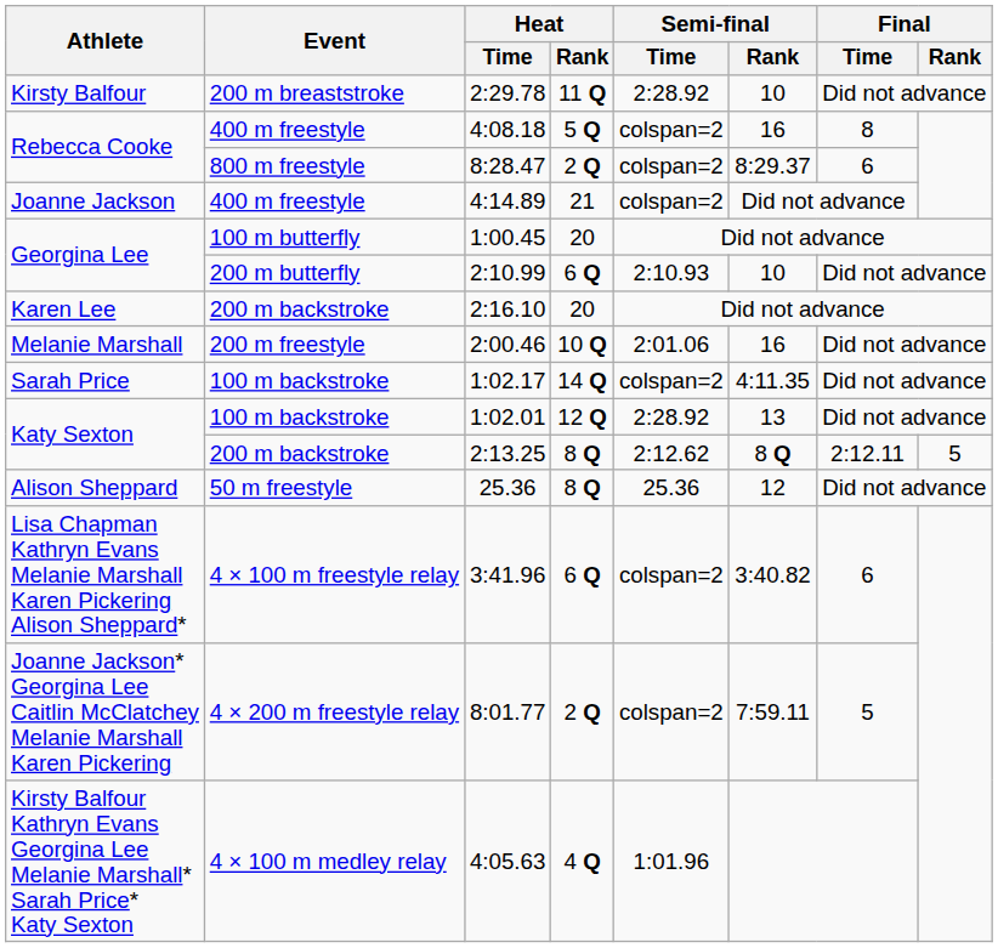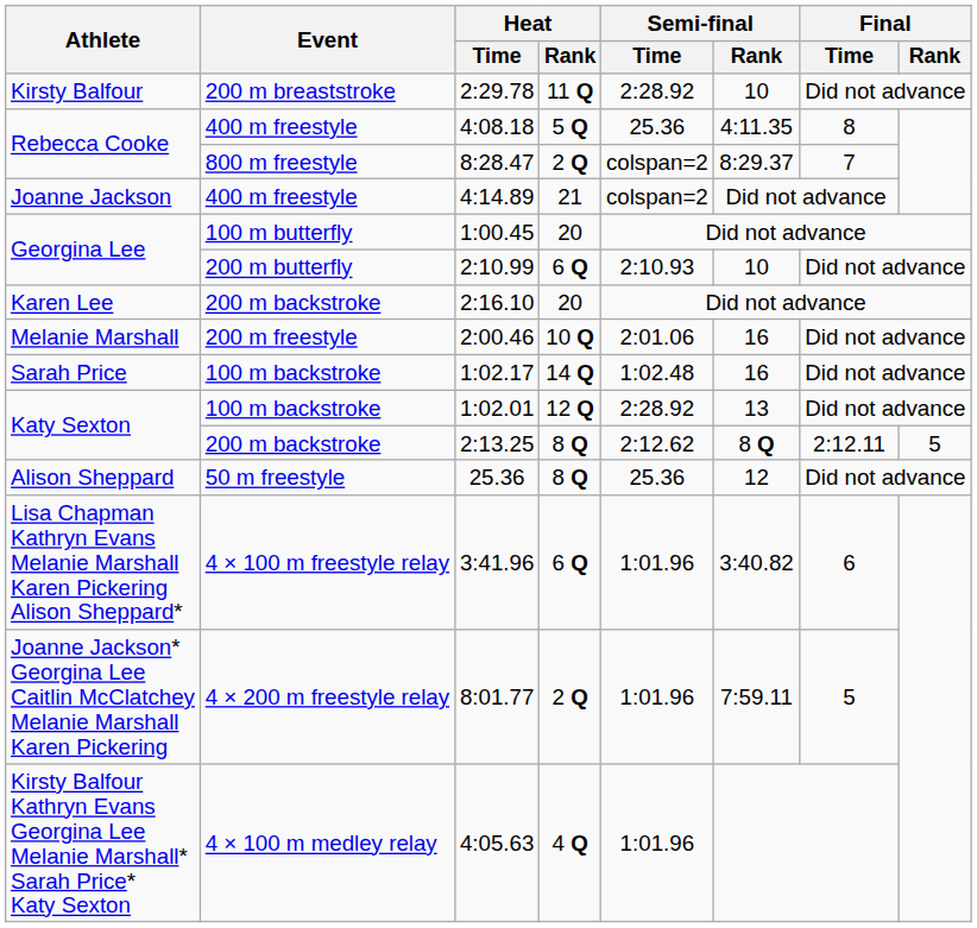4:08.18 | Semi-final / Time: colspan=2 -> 25.36
4:08.18 | Semi-final / Rank: 16 -> 4:11.35
8:28.47 | Final / Time: 6 -> 7
1:02.17 | Semi-final / Time: colspan=2 -> 1:02.48
1:02.17 | Semi-final / Rank: 4:11.35 -> 16
3:41.96 | Semi-final / Time: colspan=2 -> 1:01.96
8:01.77 | Semi-final / Time: colspan=2 -> 1:01.96
